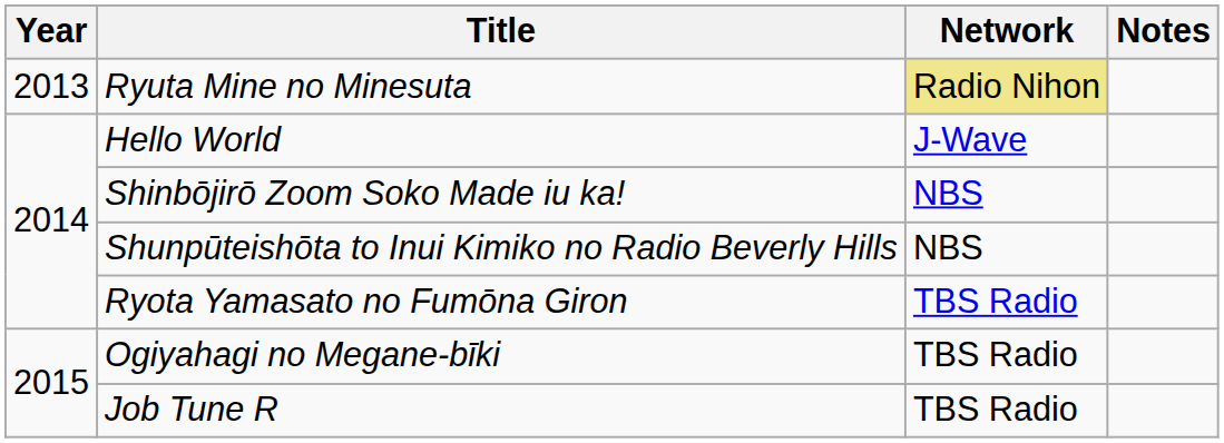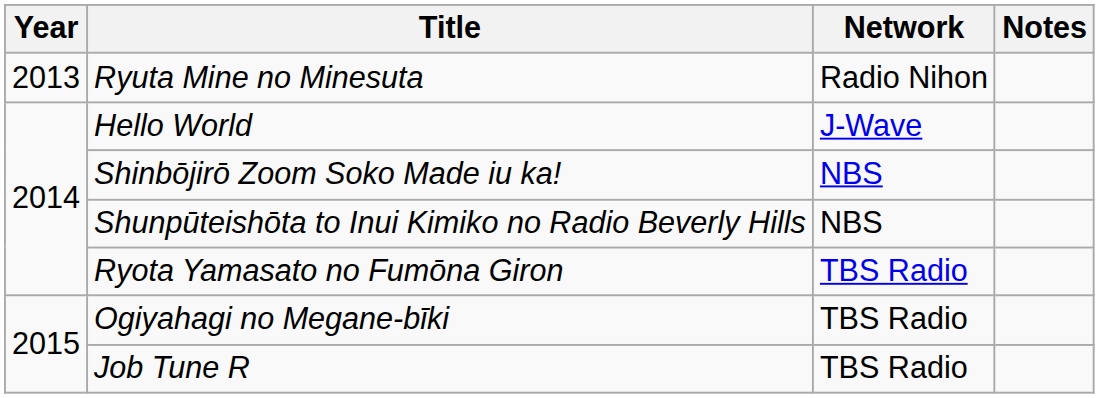Ryuta Mine no Minesuta | Network: khaki background -> no background
